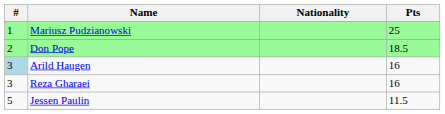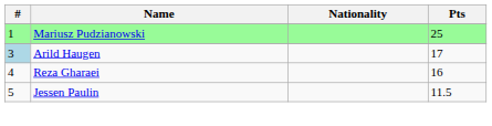- row: 2 | Don Pope | 18.5
Arild Haugen | Pts: 16 -> 17
Reza Gharaei | #: 3 -> 4
